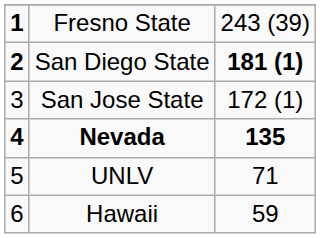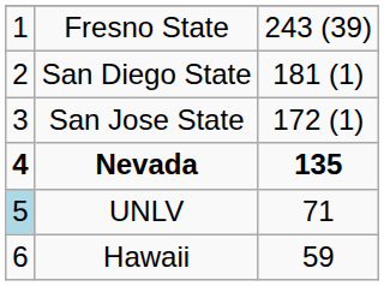Fresno State | column 1: bold -> normal
San Diego State | column 1: bold -> normal
San Diego State | column 3: bold -> normal
UNLV | column 1: no background -> lightblue background
